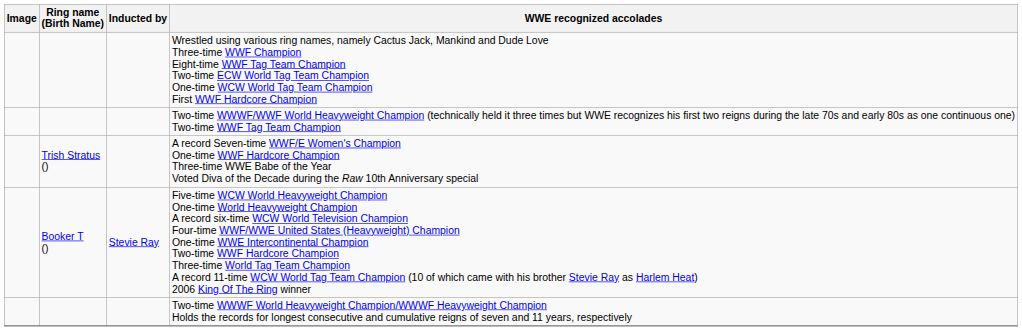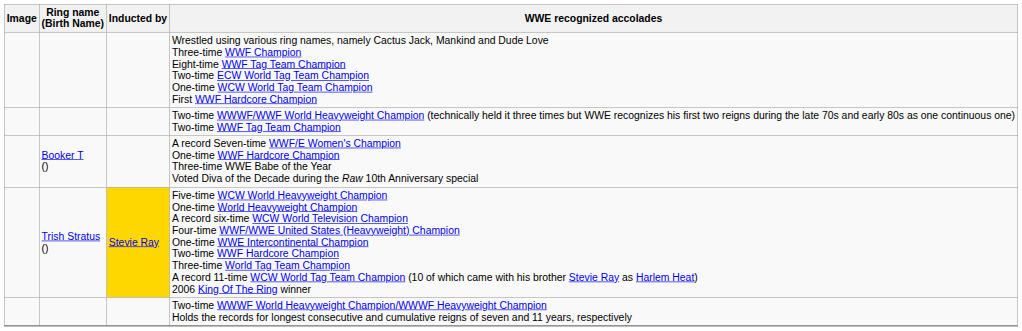row 4 | Ring name (Birth Name): Trish Stratus () -> Booker T ()
row 5 | Ring name (Birth Name): Booker T () -> Trish Stratus ()
row 5 | Inducted by: no background -> gold background
